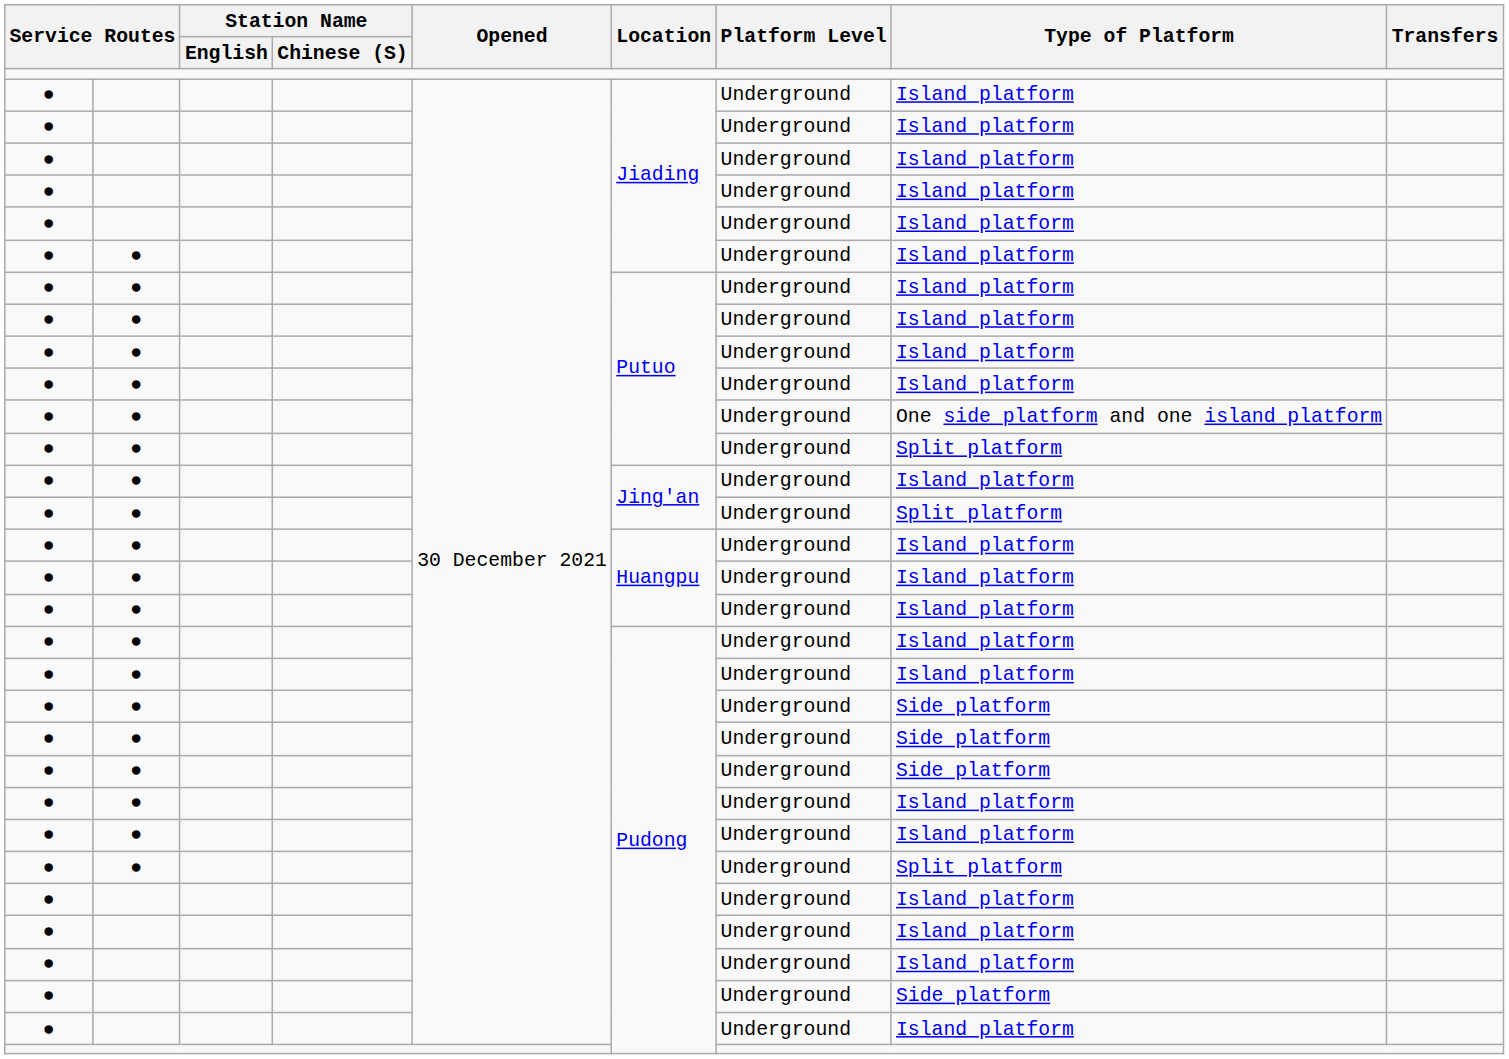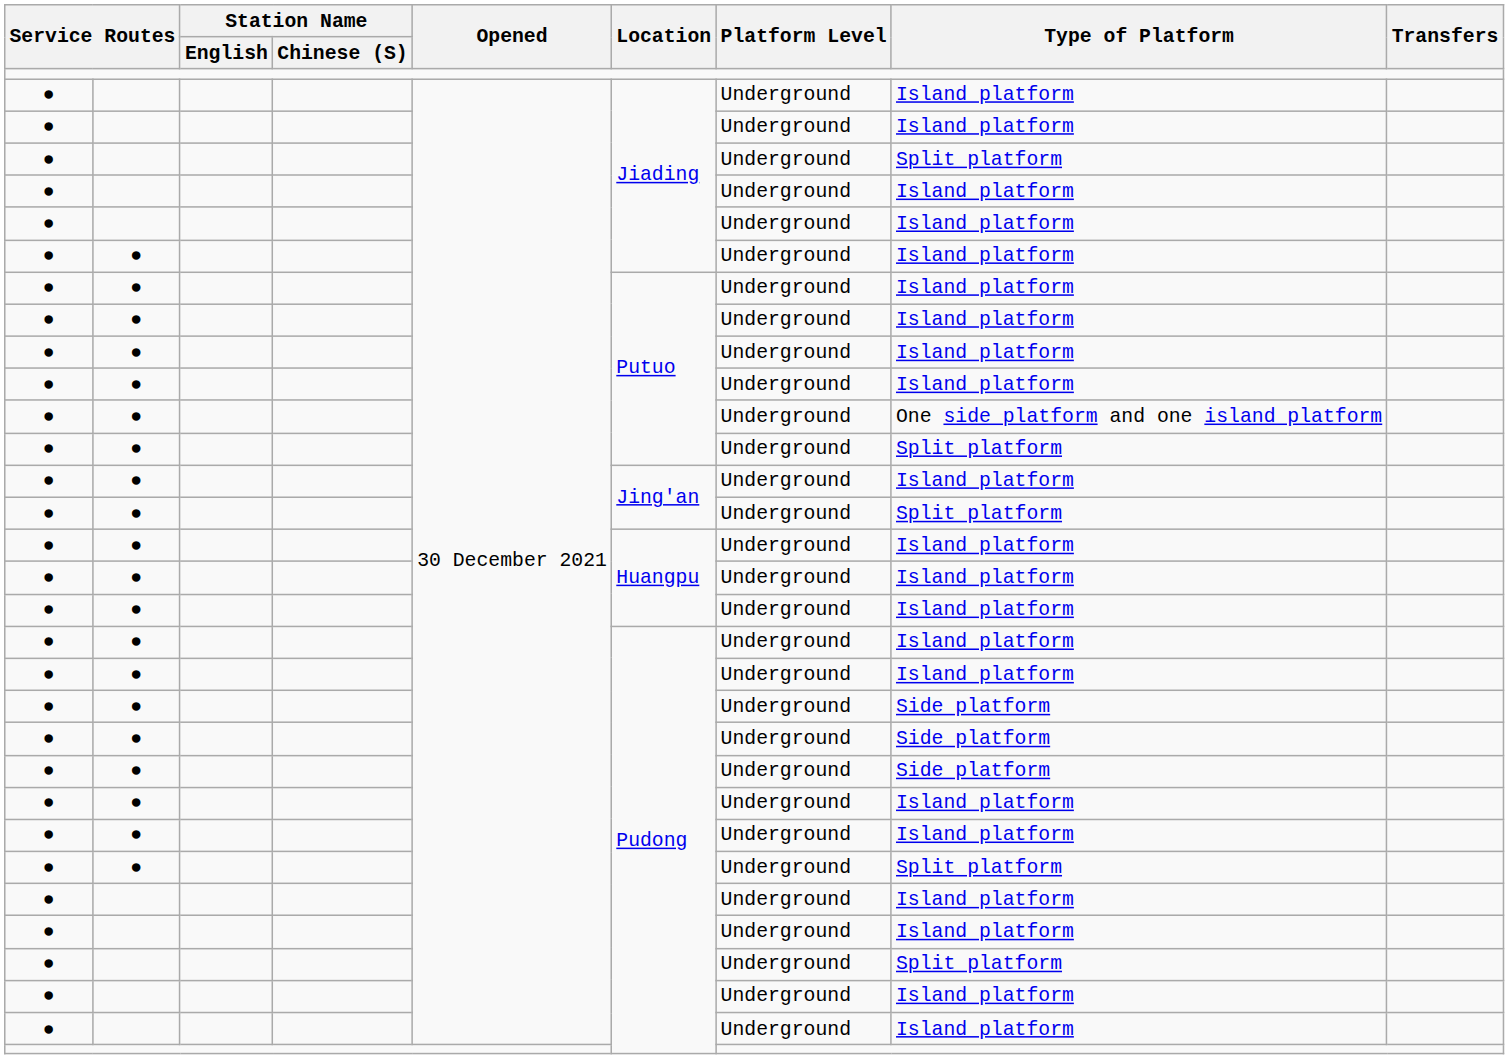row 6 | Type of Platform: Island platform -> Split platform
row 31 | Type of Platform: Island platform -> Split platform
row 32 | Type of Platform: Side platform -> Island platform
